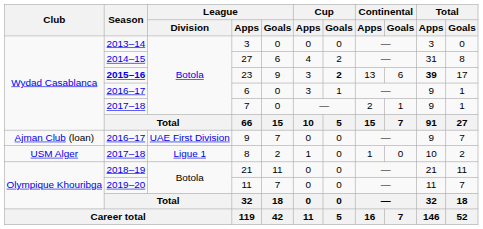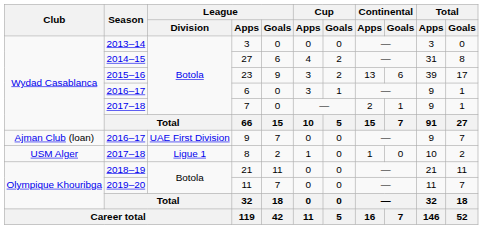23 | Season: bold -> normal
23 | Cup / Goals: bold -> normal
23 | Total / Apps: bold -> normal
